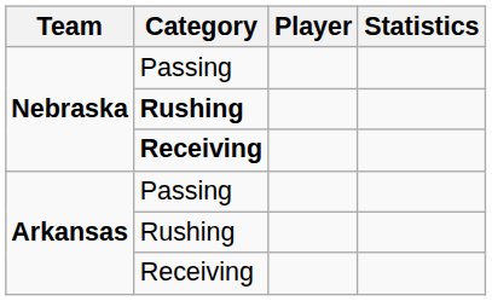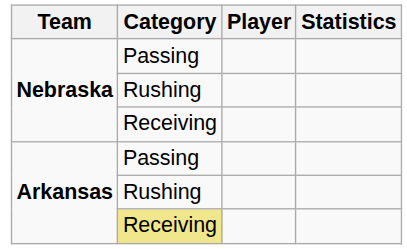Nebraska / Rushing | Category: bold -> normal
Nebraska / Receiving | Category: bold -> normal
Arkansas / Receiving | Category: no background -> khaki background
